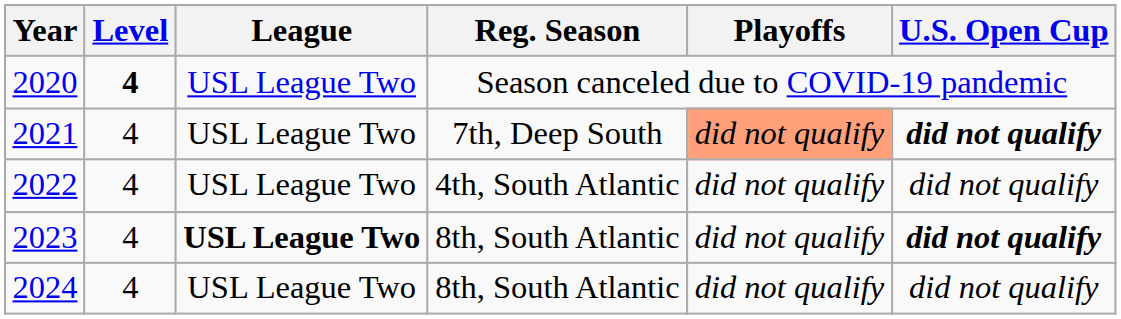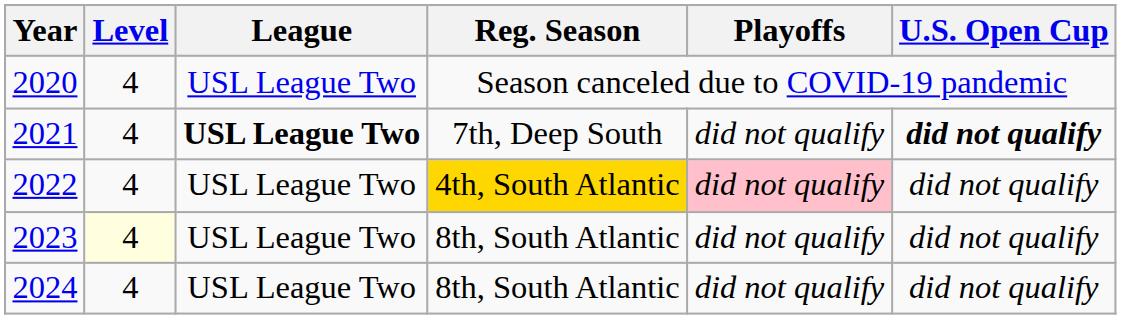2020 | Level: bold -> normal
2021 | League: normal -> bold
2021 | Playoffs: lightsalmon background -> no background
2022 | Reg. Season: no background -> gold background
2022 | Playoffs: no background -> pink background
2023 | Level: no background -> lightyellow background
2023 | League: bold -> normal
2023 | U.S. Open Cup: bold -> normal
